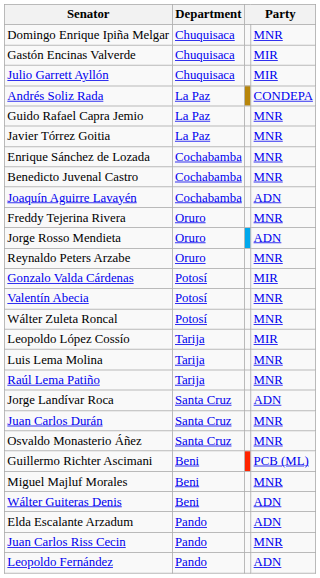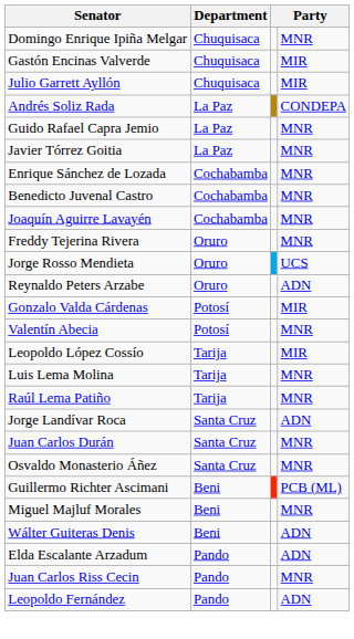Joaquín Aguirre Lavayén | column 4: ADN -> MNR
Jorge Rosso Mendieta | column 4: ADN -> UCS
Reynaldo Peters Arzabe | column 4: MNR -> ADN
- row: Wálter Zuleta Roncal | Potosí | MNR
